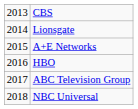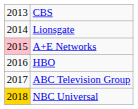A+E Networks | column 1: no background -> pink background
NBC Universal | column 1: no background -> gold background
